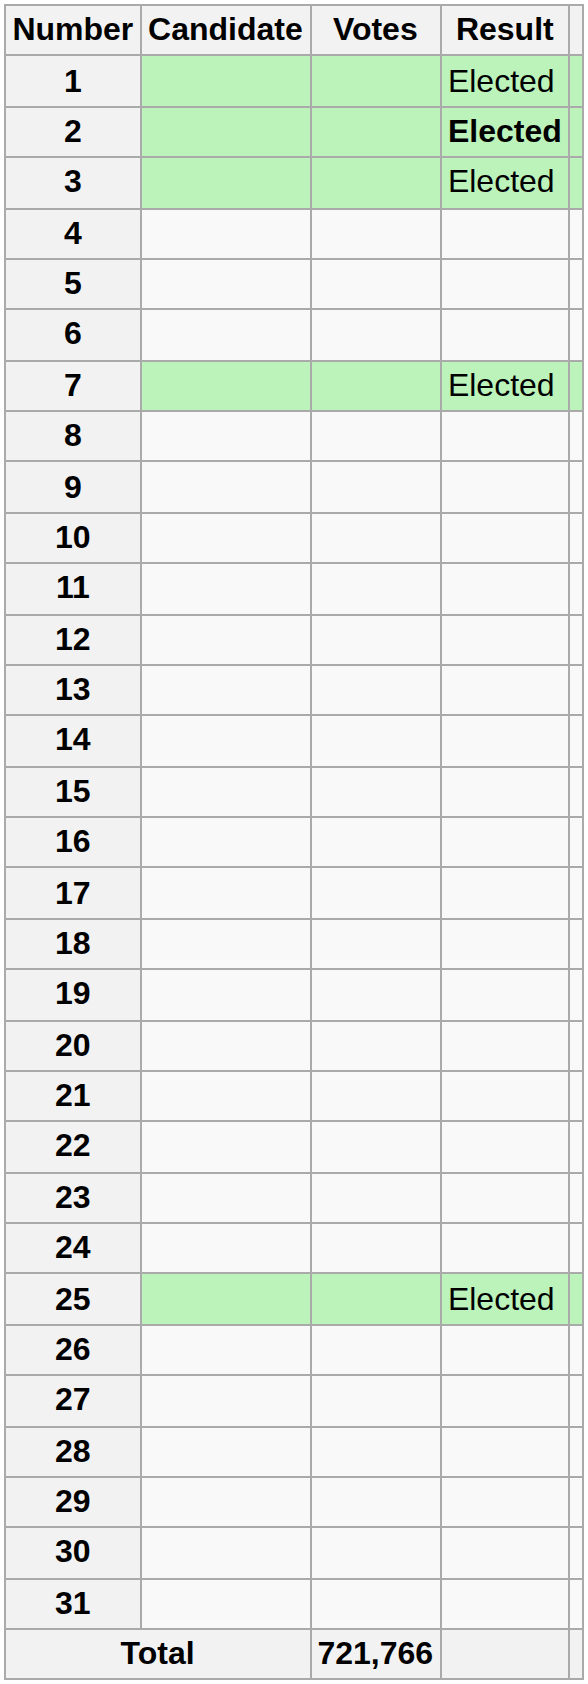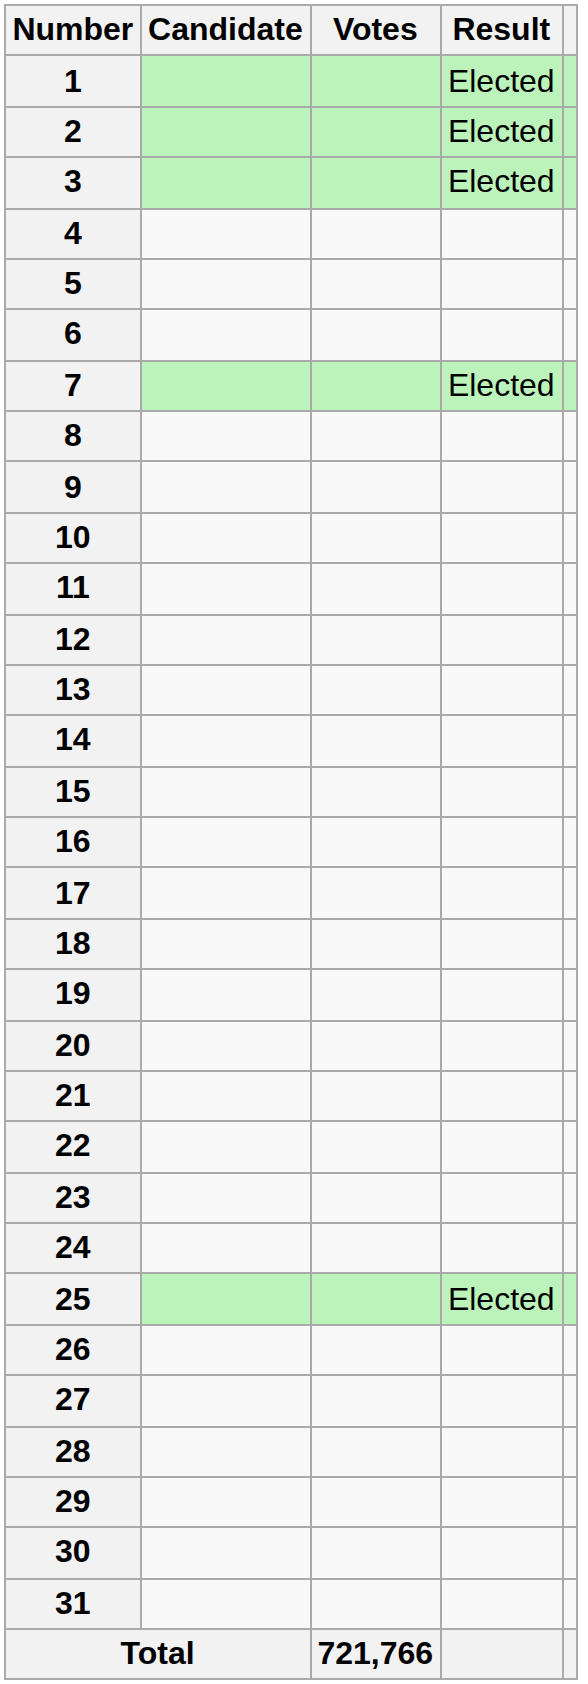2 | Result: bold -> normal
